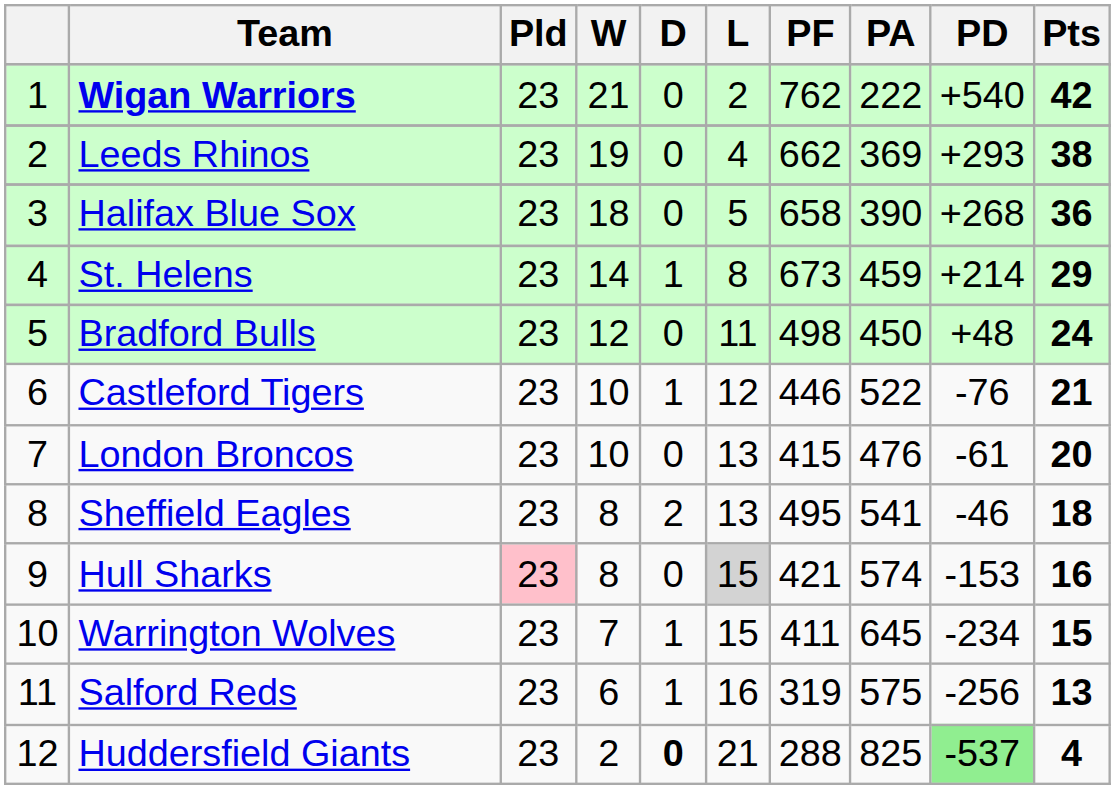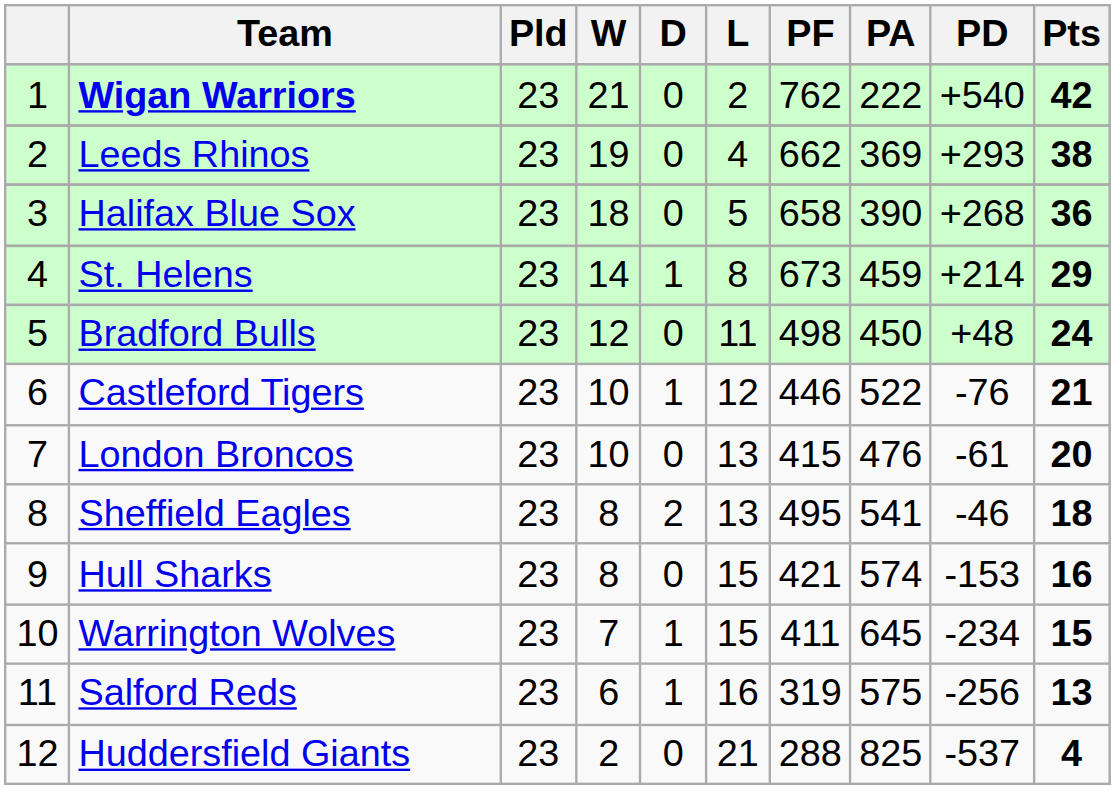Hull Sharks | Pld: pink background -> no background
Hull Sharks | L: lightgrey background -> no background
Huddersfield Giants | D: bold -> normal
Huddersfield Giants | PD: lightgreen background -> no background
